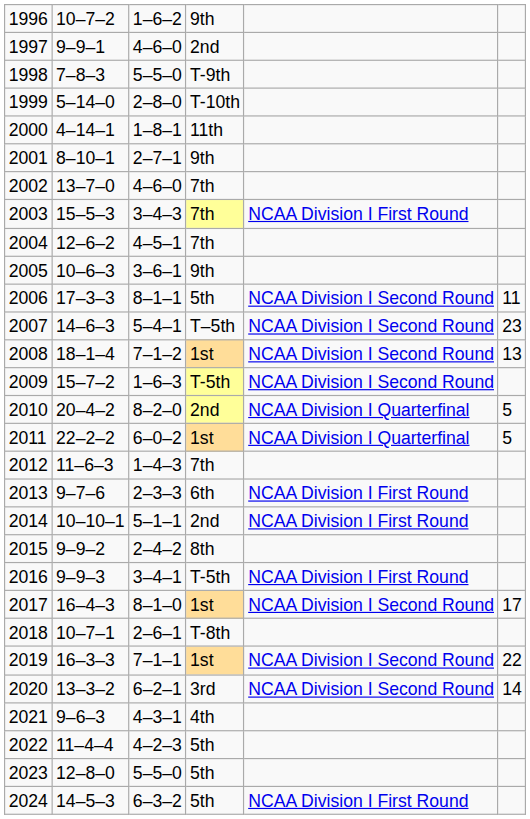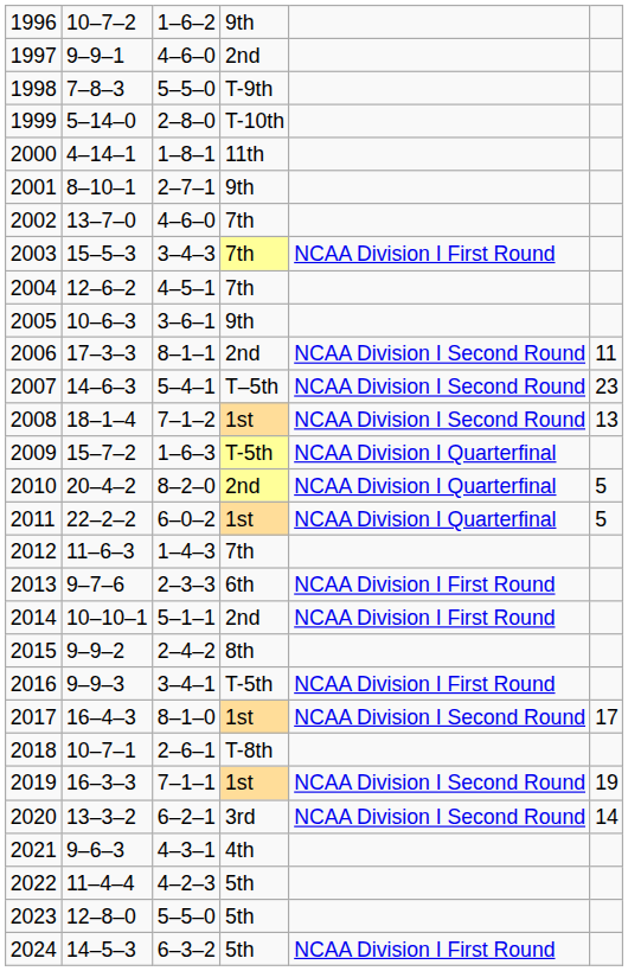2006 | column 4: 5th -> 2nd
2009 | column 5: NCAA Division I Second Round -> NCAA Division I Quarterfinal
2019 | column 6: 22 -> 19
